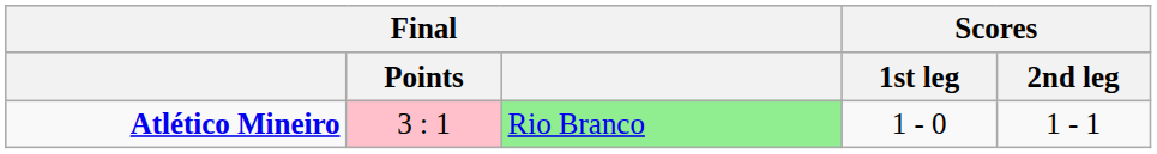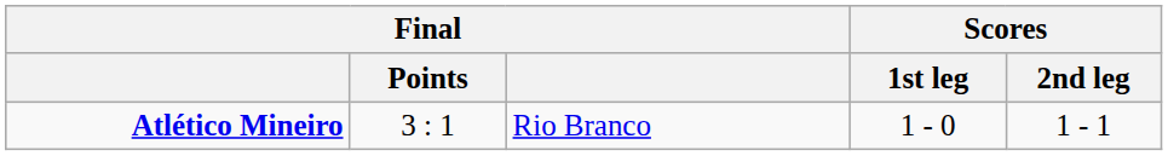Atlético Mineiro | Final / Points: pink background -> no background
Atlético Mineiro | column 3: lightgreen background -> no background
